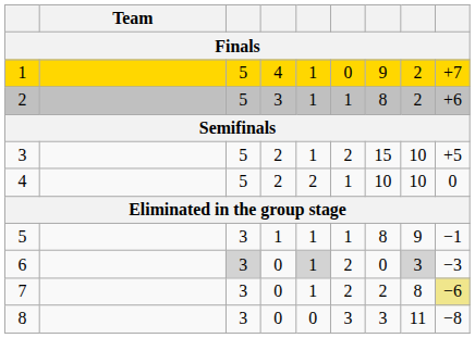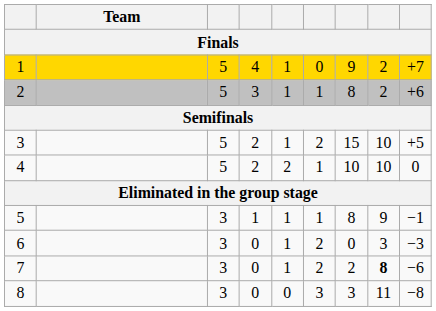6 | column 3: lightgrey background -> no background
6 | column 5: lightgrey background -> no background
6 | column 8: lightgrey background -> no background
7 | column 8: normal -> bold
7 | column 9: khaki background -> no background
